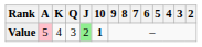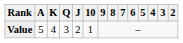Value | A: pink background -> no background
Value | J: lightgreen background -> no background
Value | 10: bold -> normal
